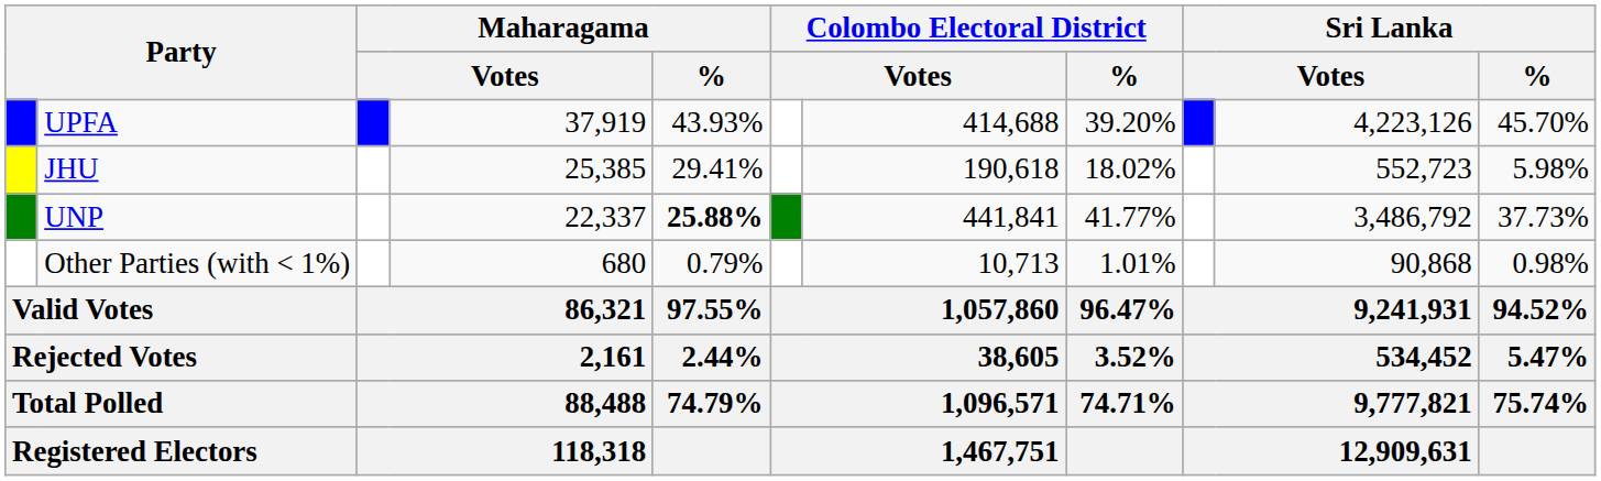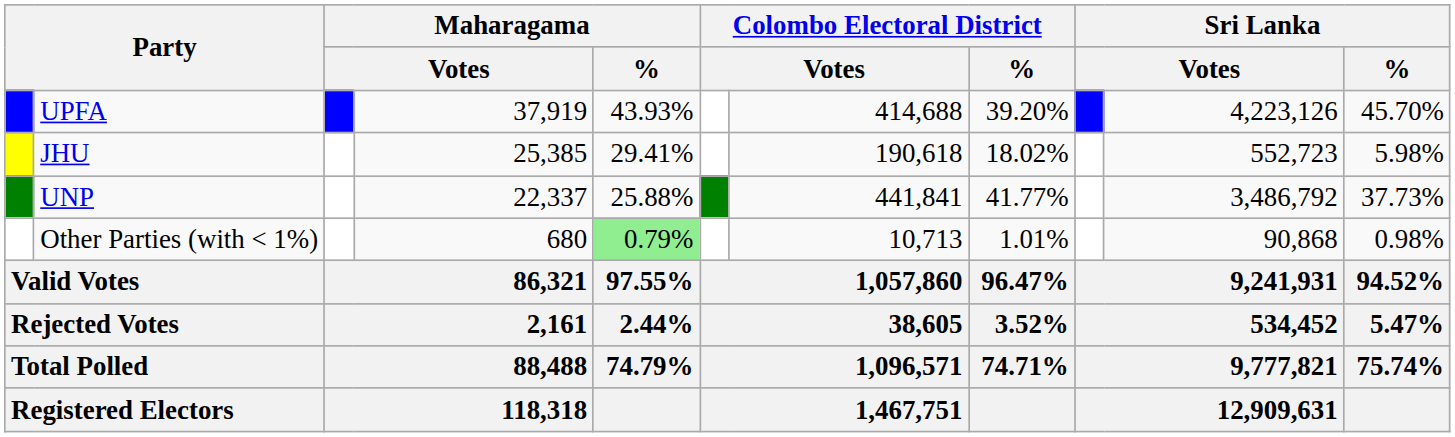UNP | Maharagama / %: bold -> normal
Other Parties (with < 1%) | Maharagama / %: no background -> lightgreen background
